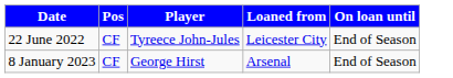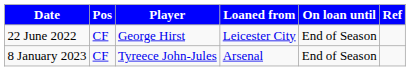+ column: Ref
22 June 2022 | Player: Tyreece John-Jules -> George Hirst
8 January 2023 | Player: George Hirst -> Tyreece John-Jules
